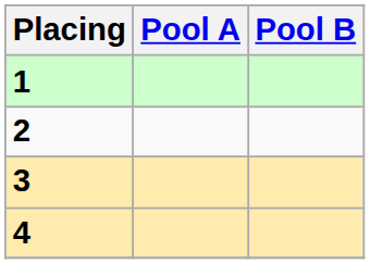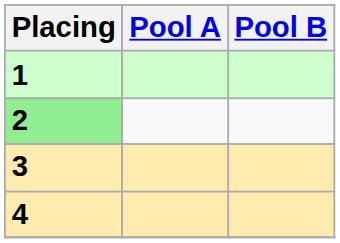2 | Placing: no background -> lightgreen background
